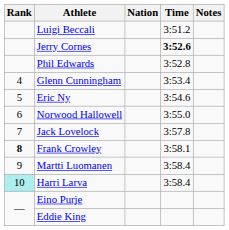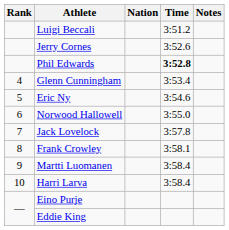Jerry Cornes | Time: bold -> normal
Phil Edwards | Time: normal -> bold
Frank Crowley | Rank: bold -> normal
Harri Larva | Rank: paleturquoise background -> no background
